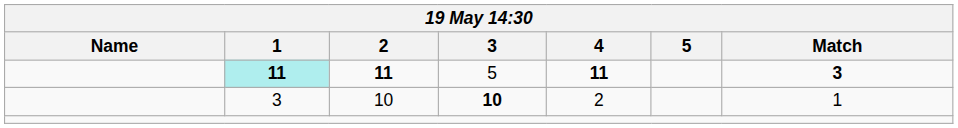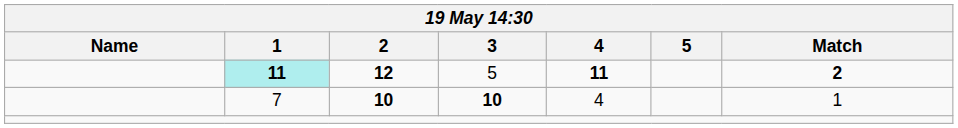row 3 | 2: 11 -> 12
row 3 | Match: 3 -> 2
row 4 | 1: 3 -> 7
row 4 | 2: normal -> bold
row 4 | 4: 2 -> 4
